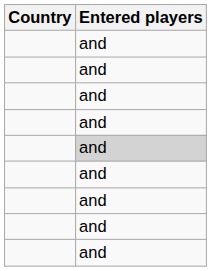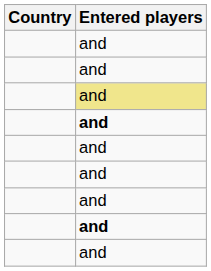row 4 | Entered players: no background -> khaki background
row 5 | Entered players: normal -> bold
row 6 | Entered players: lightgrey background -> no background
row 9 | Entered players: normal -> bold
